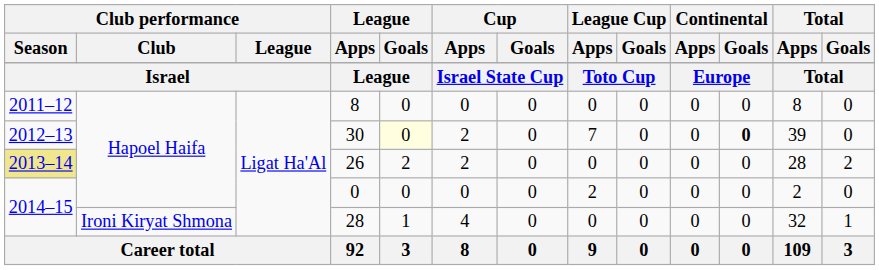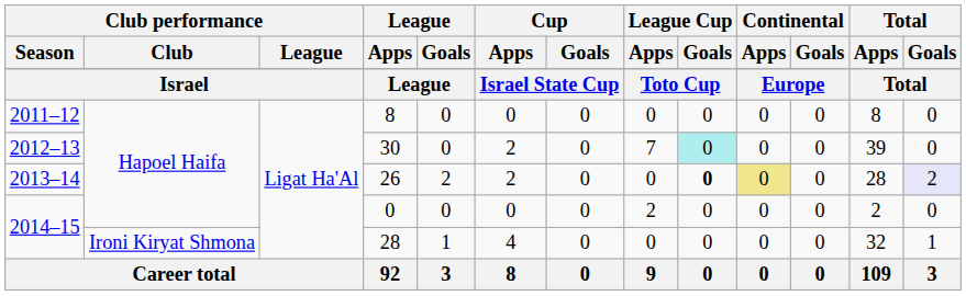30 | League / Goals: lightyellow background -> no background
30 | League Cup / Goals: no background -> paleturquoise background
30 | Continental / Goals: bold -> normal
26 | Club performance / Season: khaki background -> no background
26 | League Cup / Goals: normal -> bold
26 | Continental / Apps: no background -> khaki background
26 | Total / Goals: no background -> lavender background
